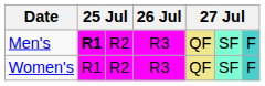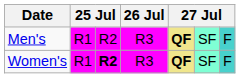Men's | column 2: bold -> normal
Men's | column 5: normal -> bold
Women's | column 3: normal -> bold
Women's | column 5: normal -> bold
